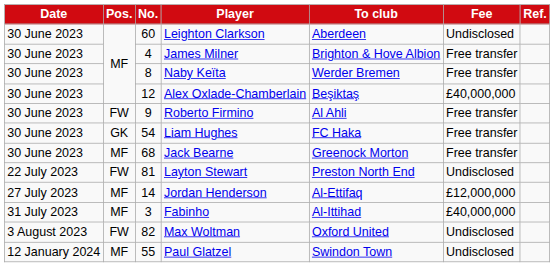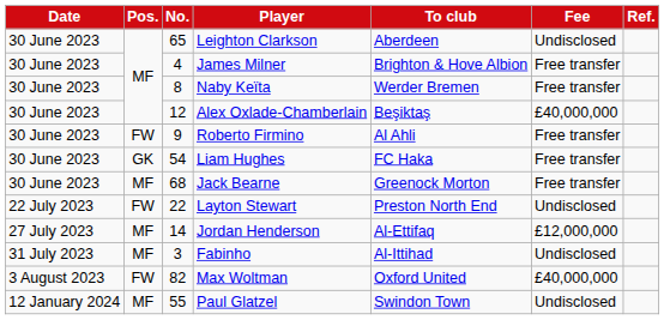Leighton Clarkson | No.: 60 -> 65
Layton Stewart | No.: 81 -> 22
Fabinho | Fee: £40,000,000 -> Undisclosed
Max Woltman | Fee: Undisclosed -> £40,000,000
